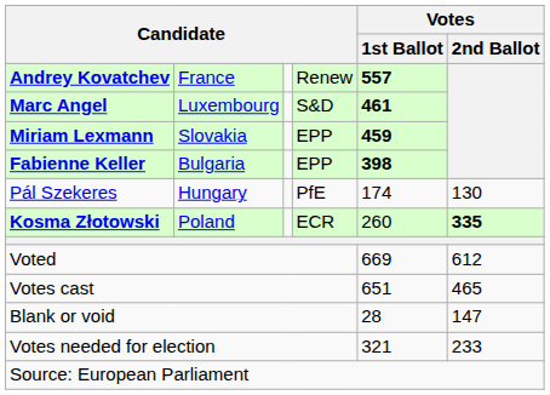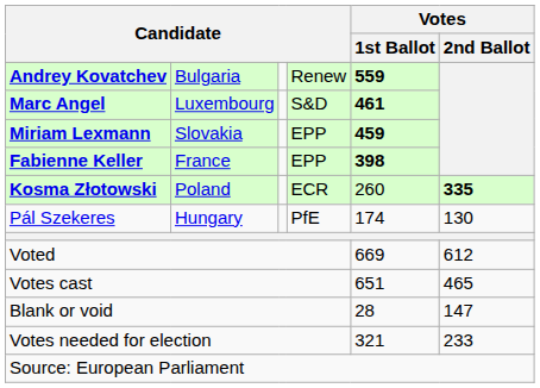Andrey Kovatchev | column 2: France -> Bulgaria
Andrey Kovatchev | Votes / 1st Ballot: 557 -> 559
Fabienne Keller | column 2: Bulgaria -> France
rows swapped: Kosma Złotowski <-> Pál Szekeres
